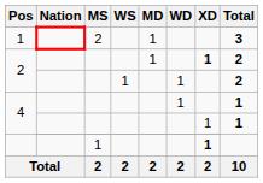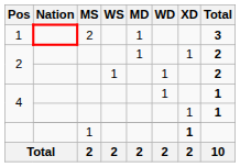row 3 | XD: bold -> normal
